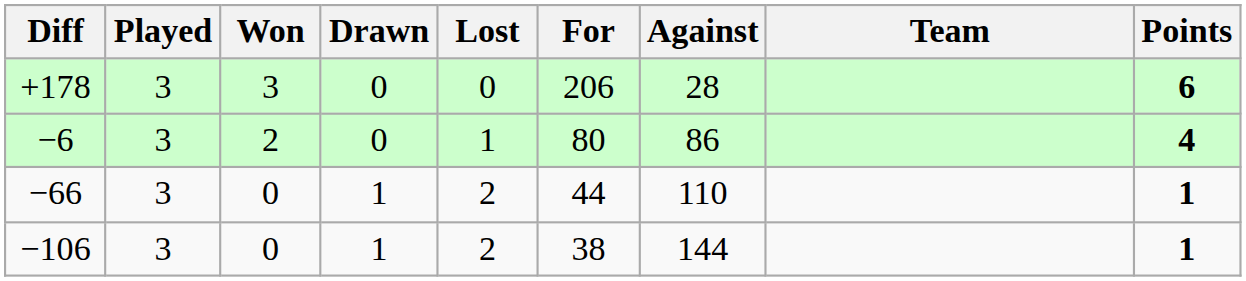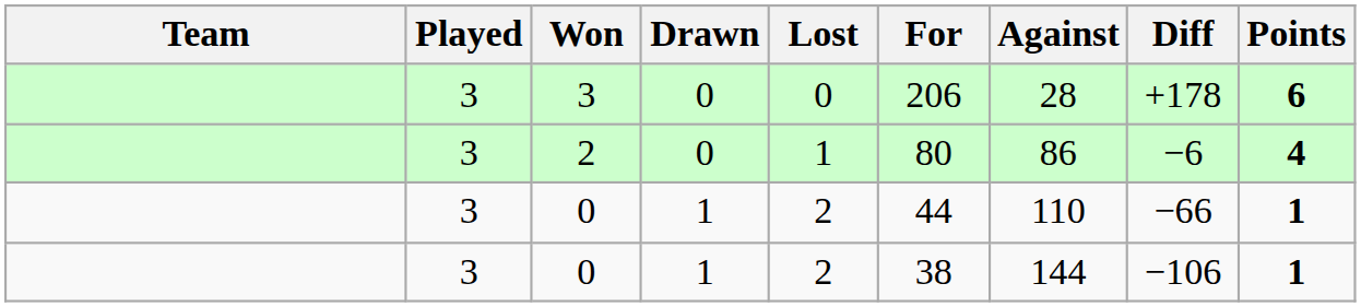columns swapped: Team <-> Diff
